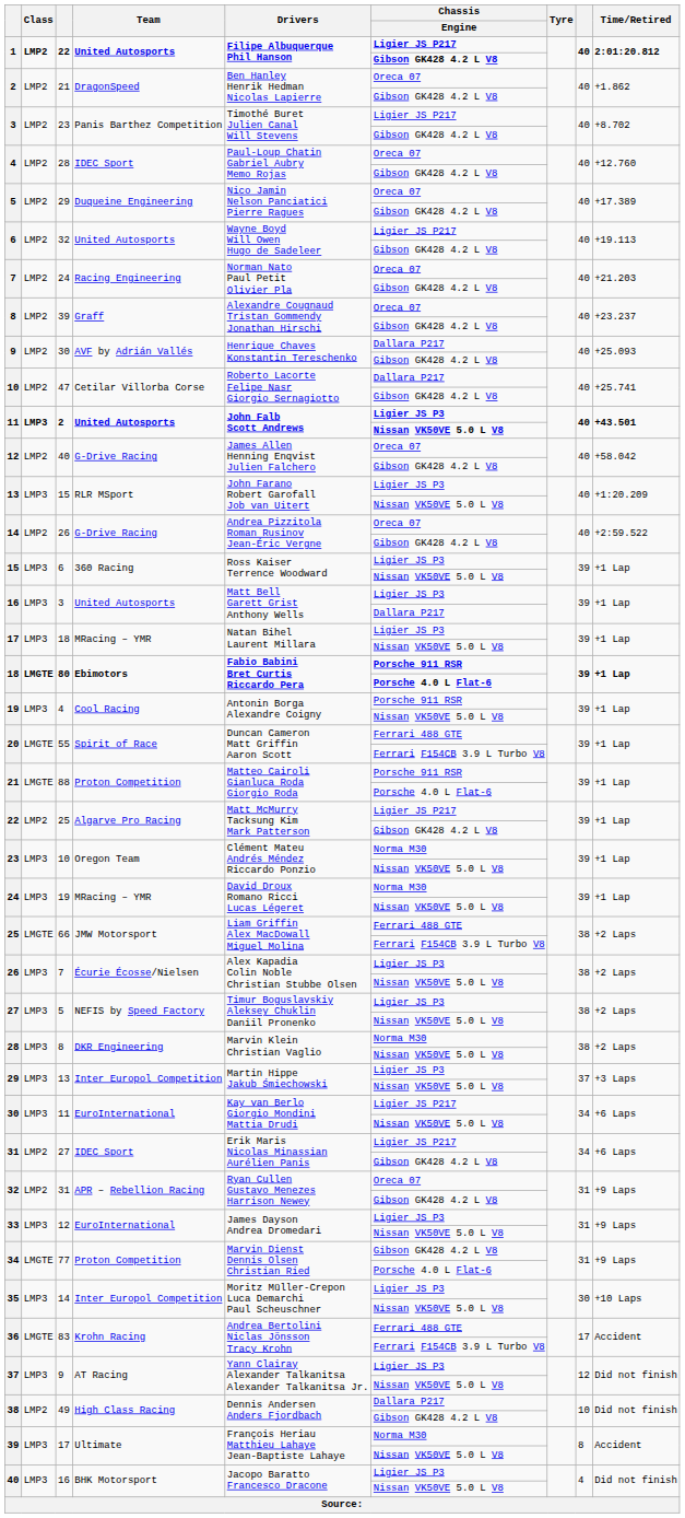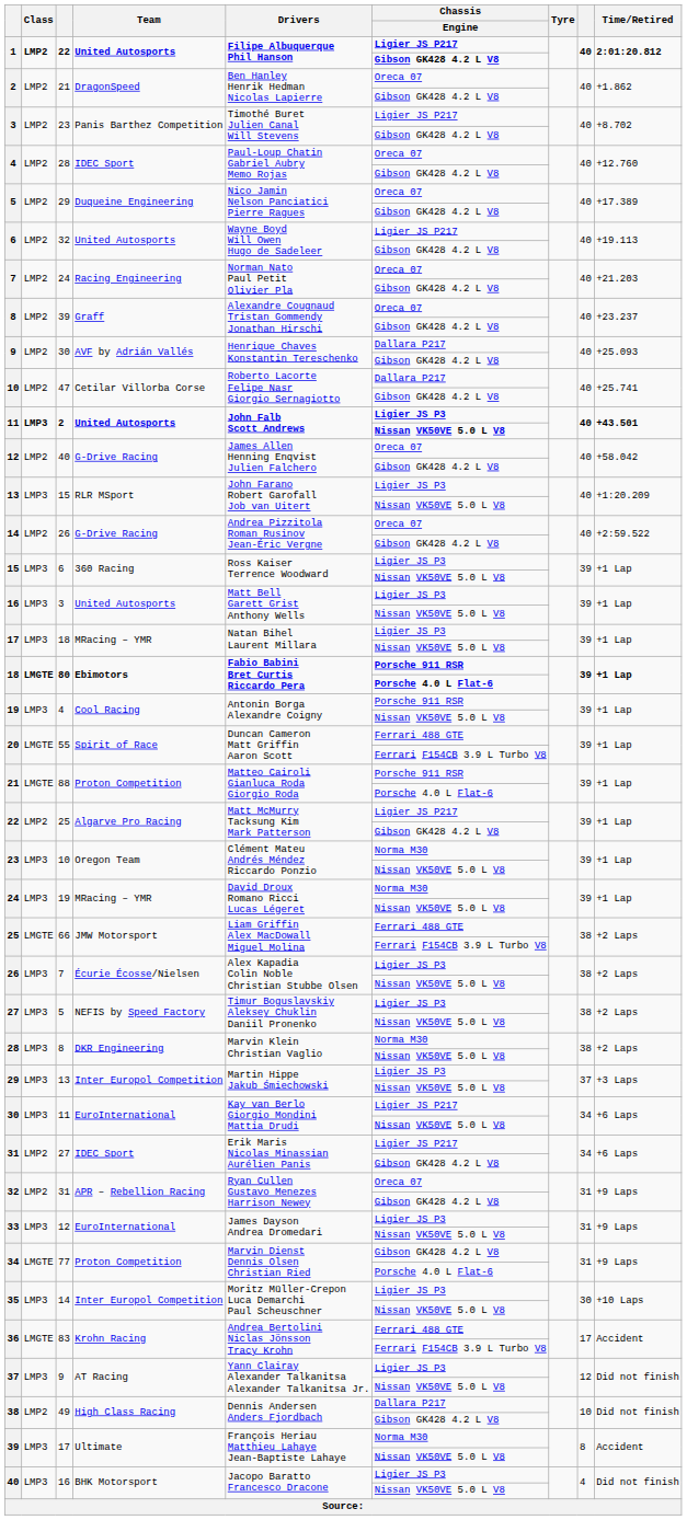row 34 | Chassis / Engine: Dallara P217 -> Nissan VK50VE 5.0 L V8
